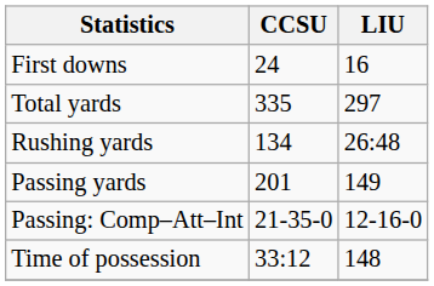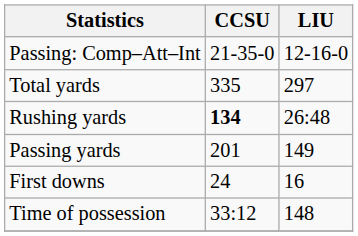rows swapped: First downs <-> Passing: Comp–Att–Int
Rushing yards | CCSU: normal -> bold
